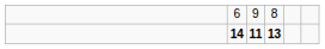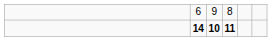row 2 | column 3: 11 -> 10
row 2 | column 4: 13 -> 11
